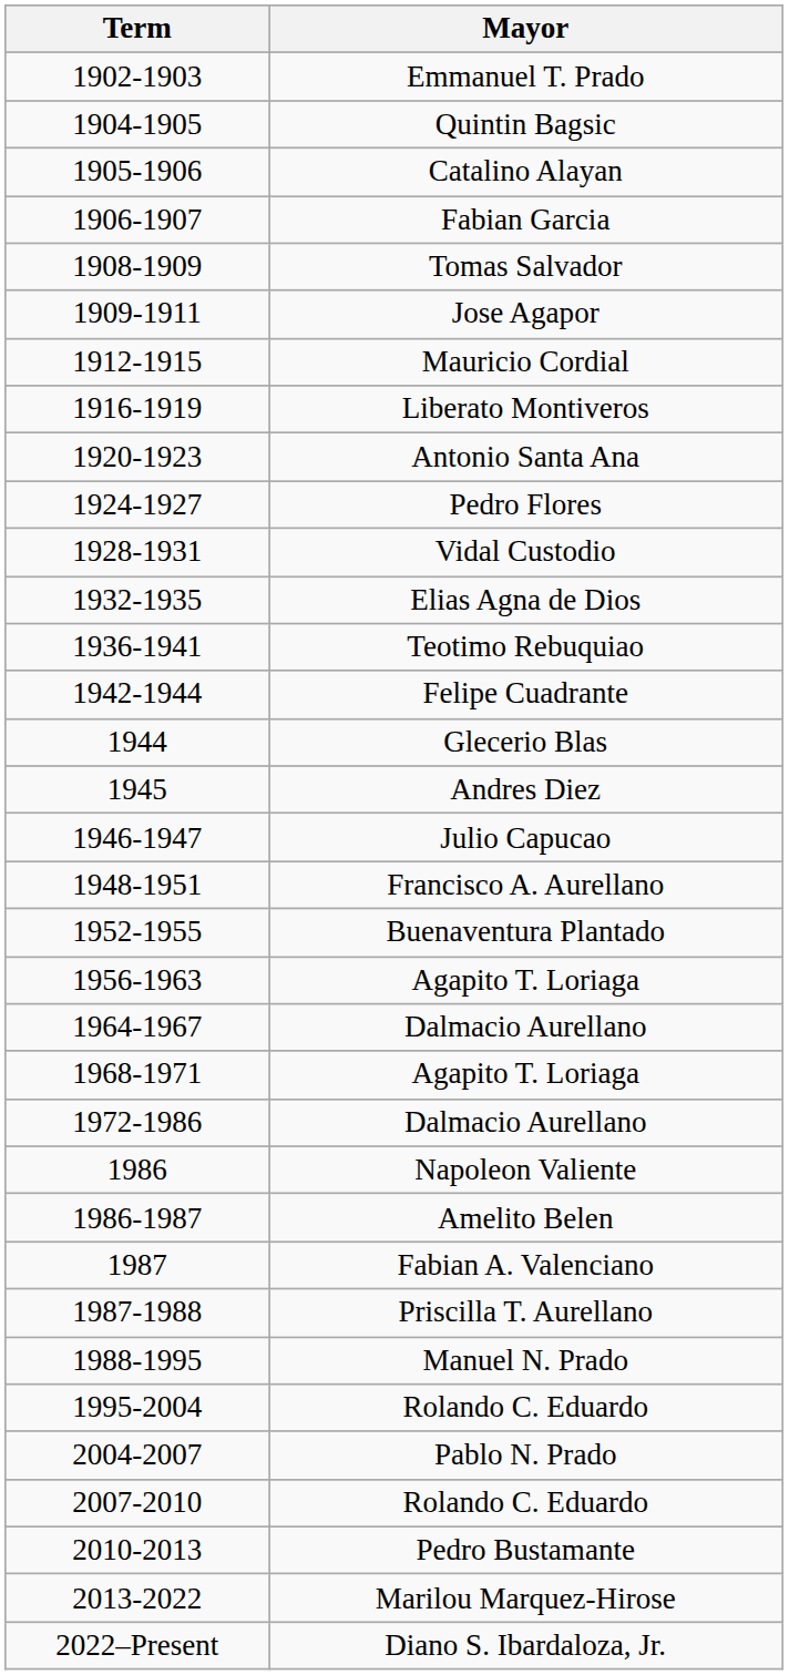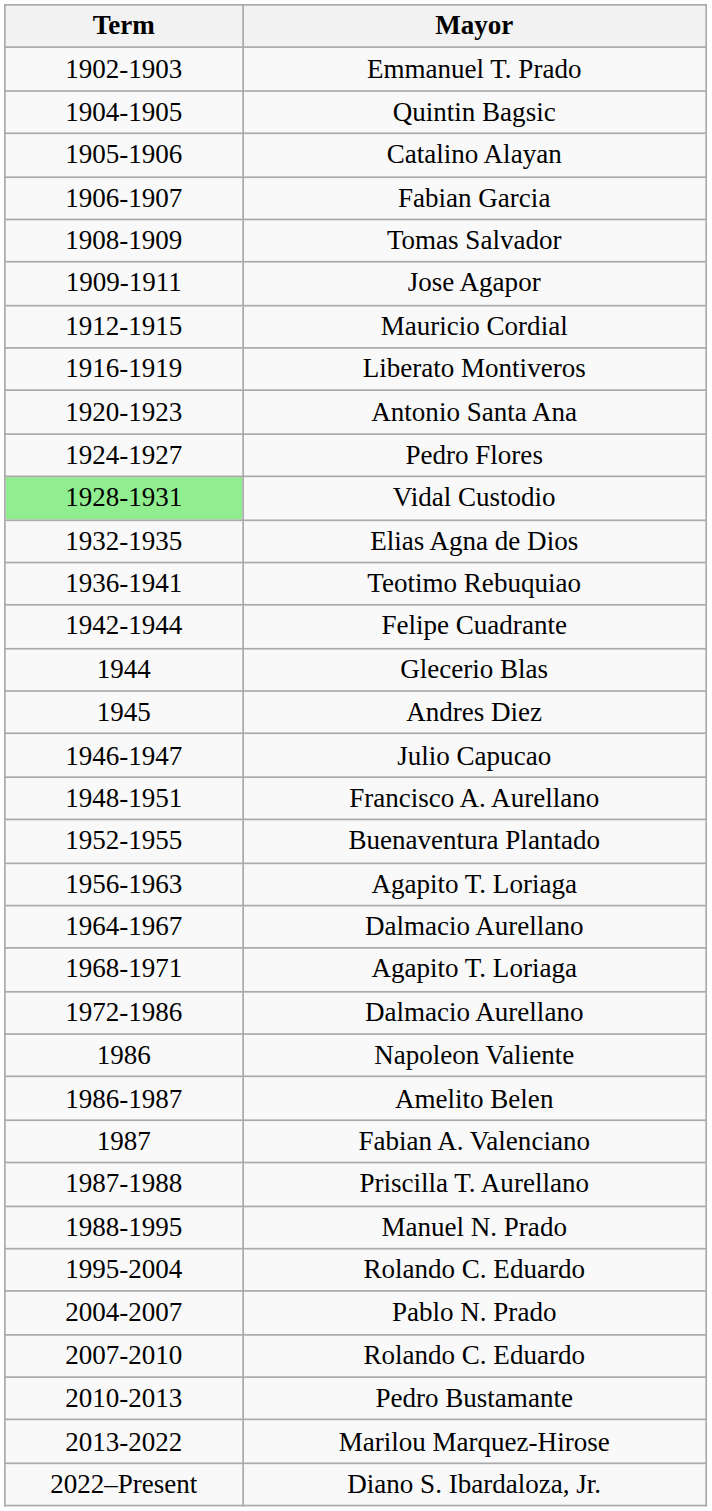row 12 | Term: no background -> lightgreen background
